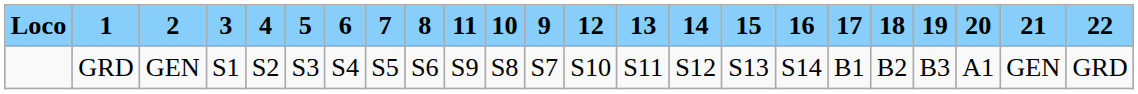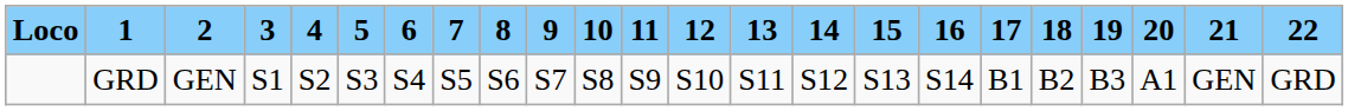columns swapped: 9 <-> 11
